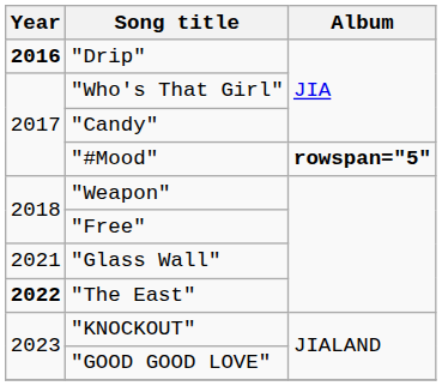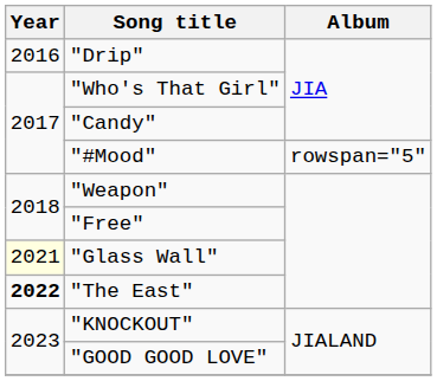"Drip" | Year: bold -> normal
"#Mood" | Album: bold -> normal
"Glass Wall" | Year: no background -> lightyellow background
